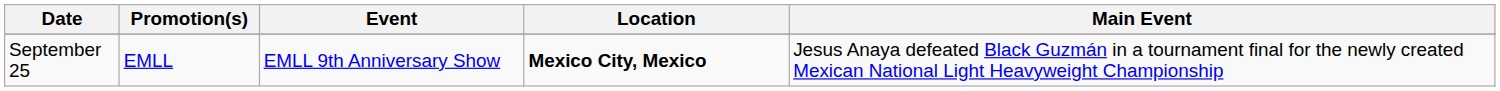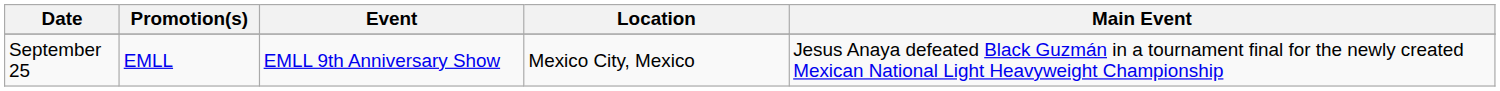September 25 | Location: bold -> normal
